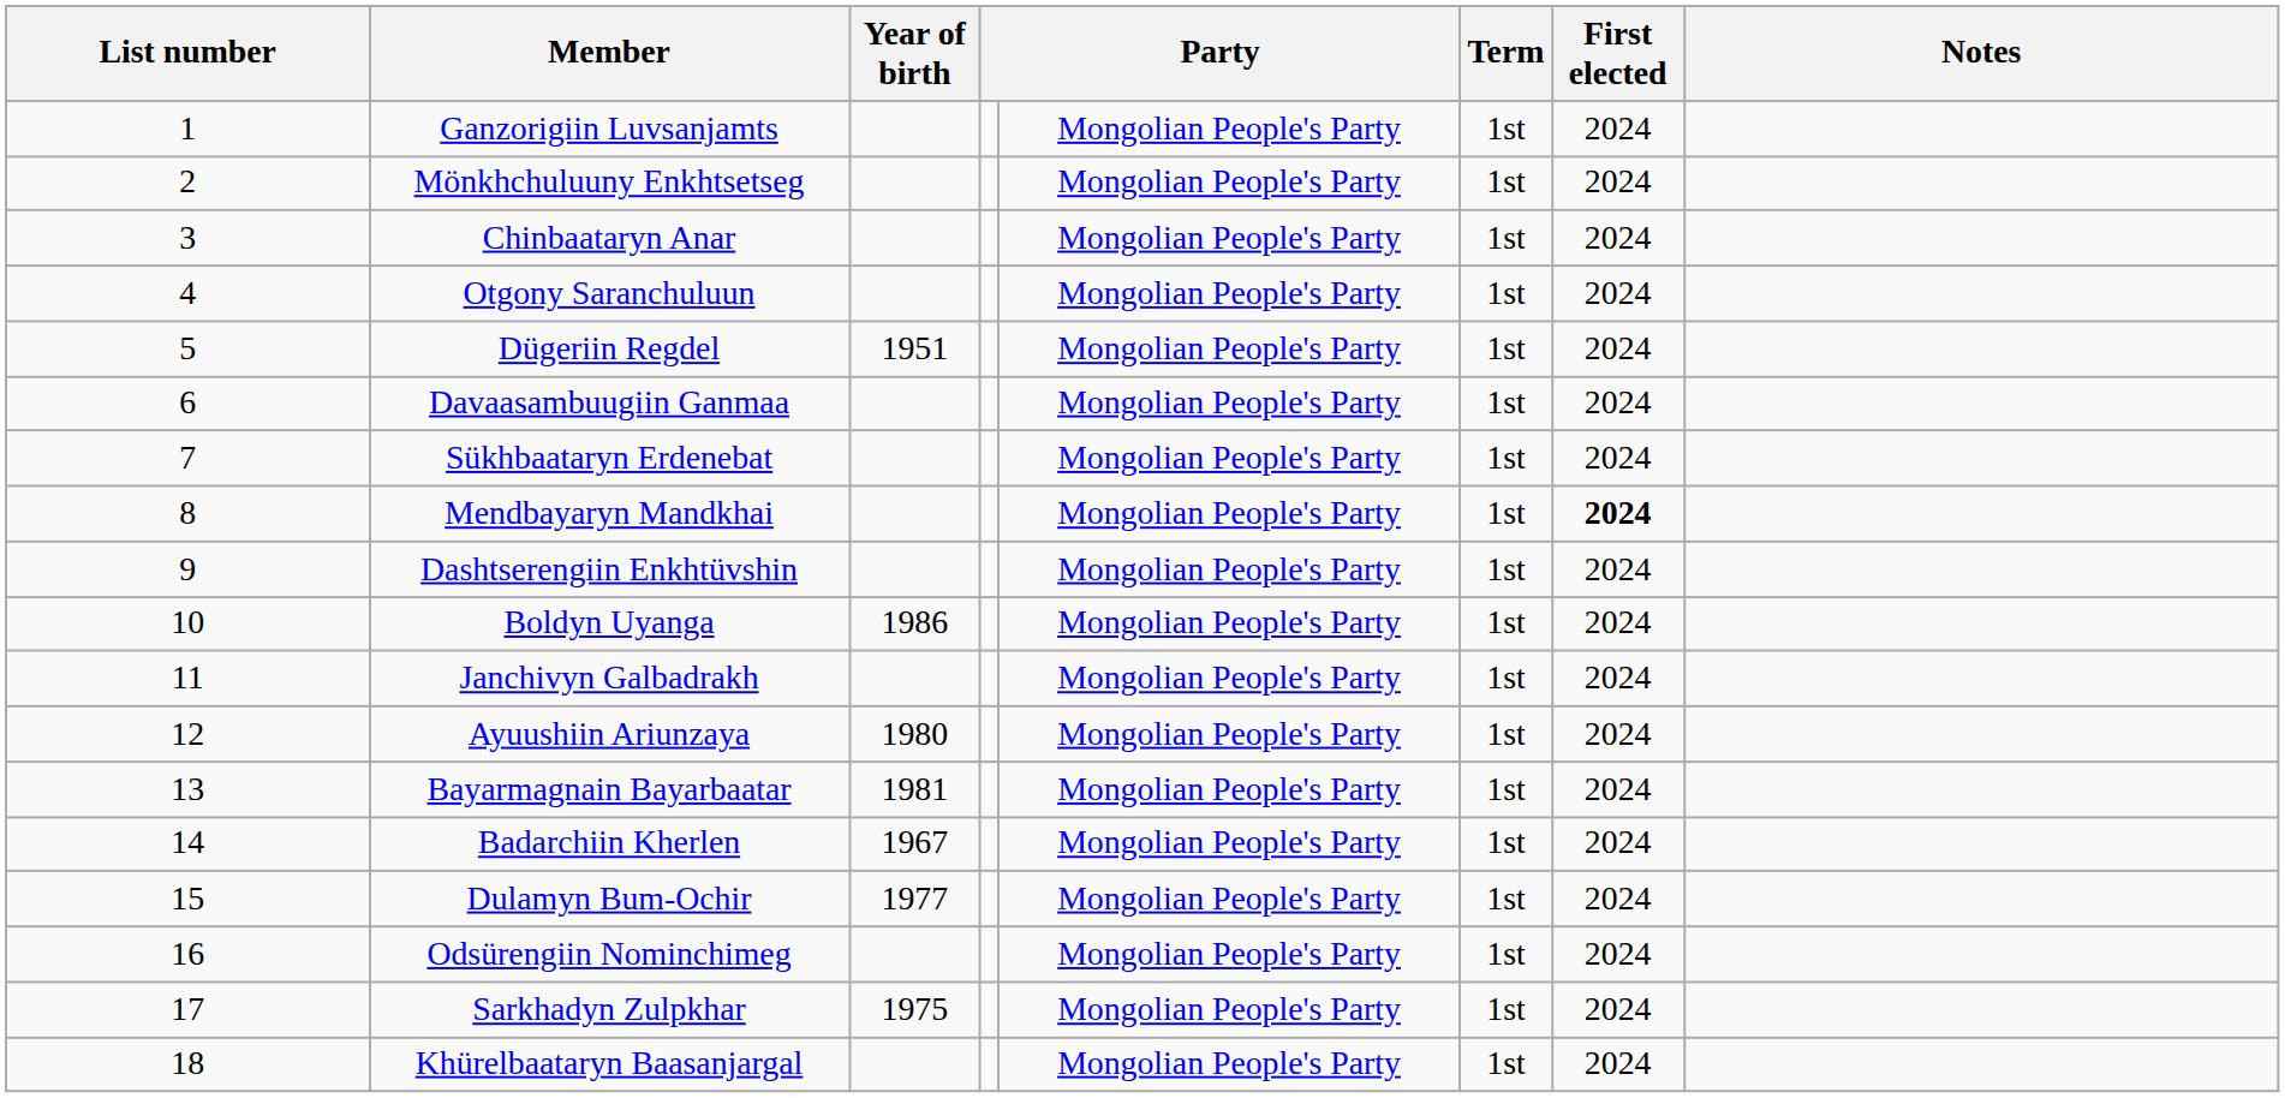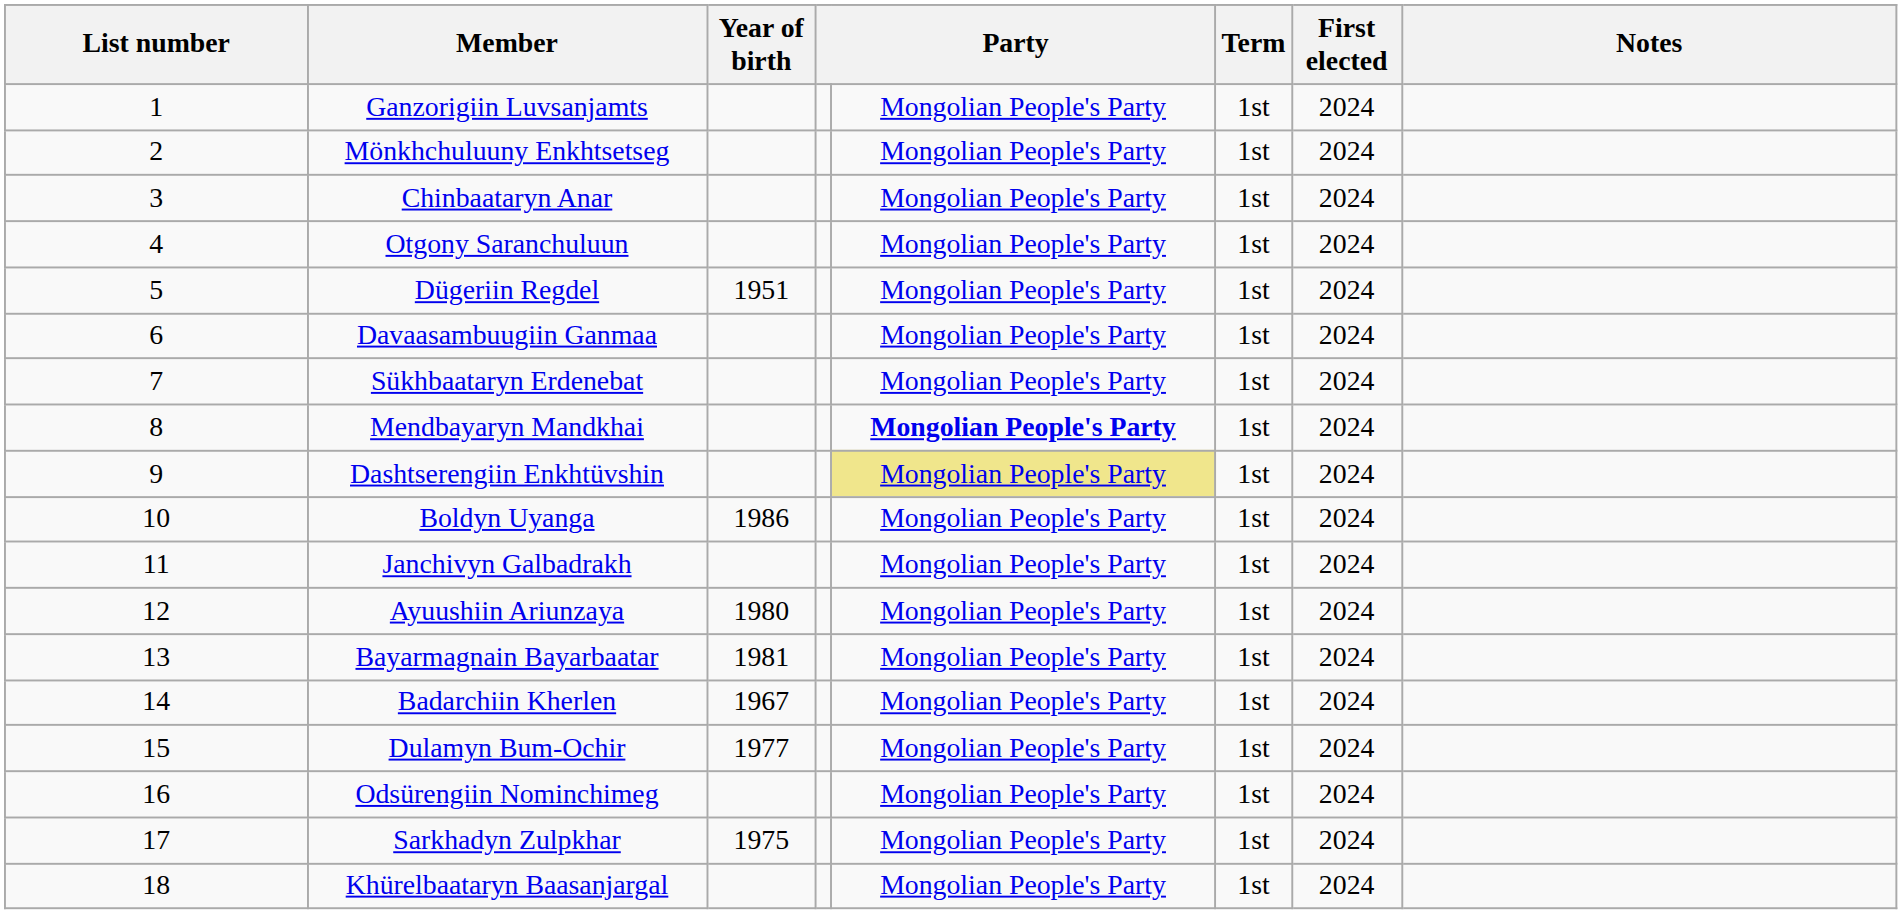Mendbayaryn Mandkhai | column 5: normal -> bold
Mendbayaryn Mandkhai | First elected: bold -> normal
Dashtserengiin Enkhtüvshin | column 5: no background -> khaki background
